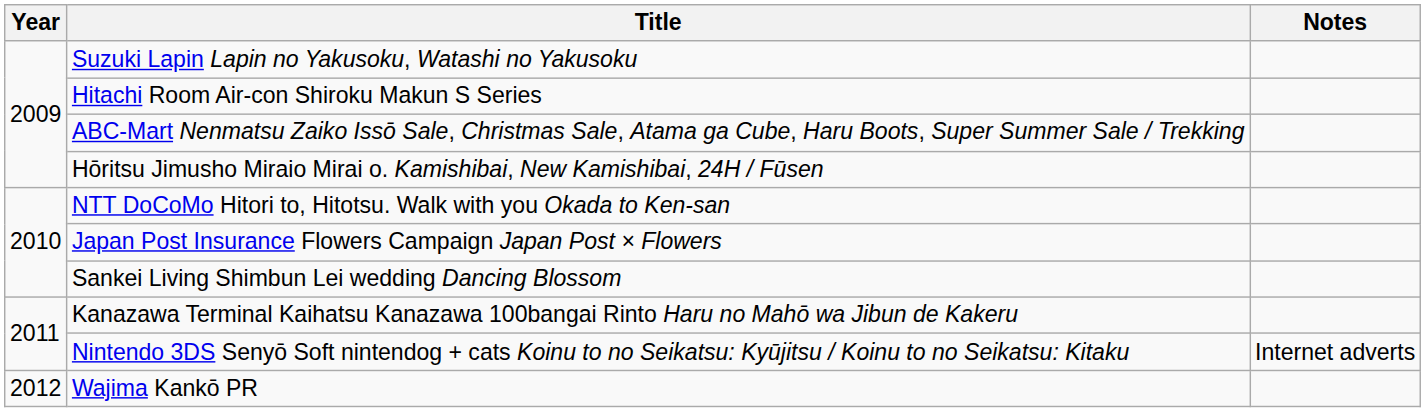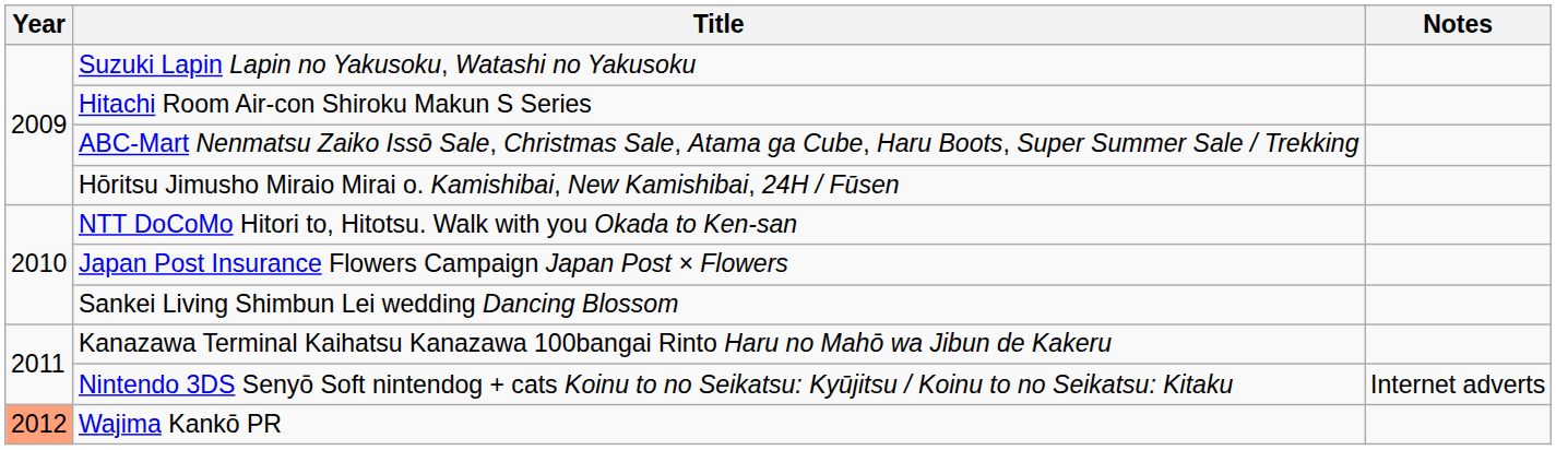Wajima Kankō PR | Year: no background -> lightsalmon background
